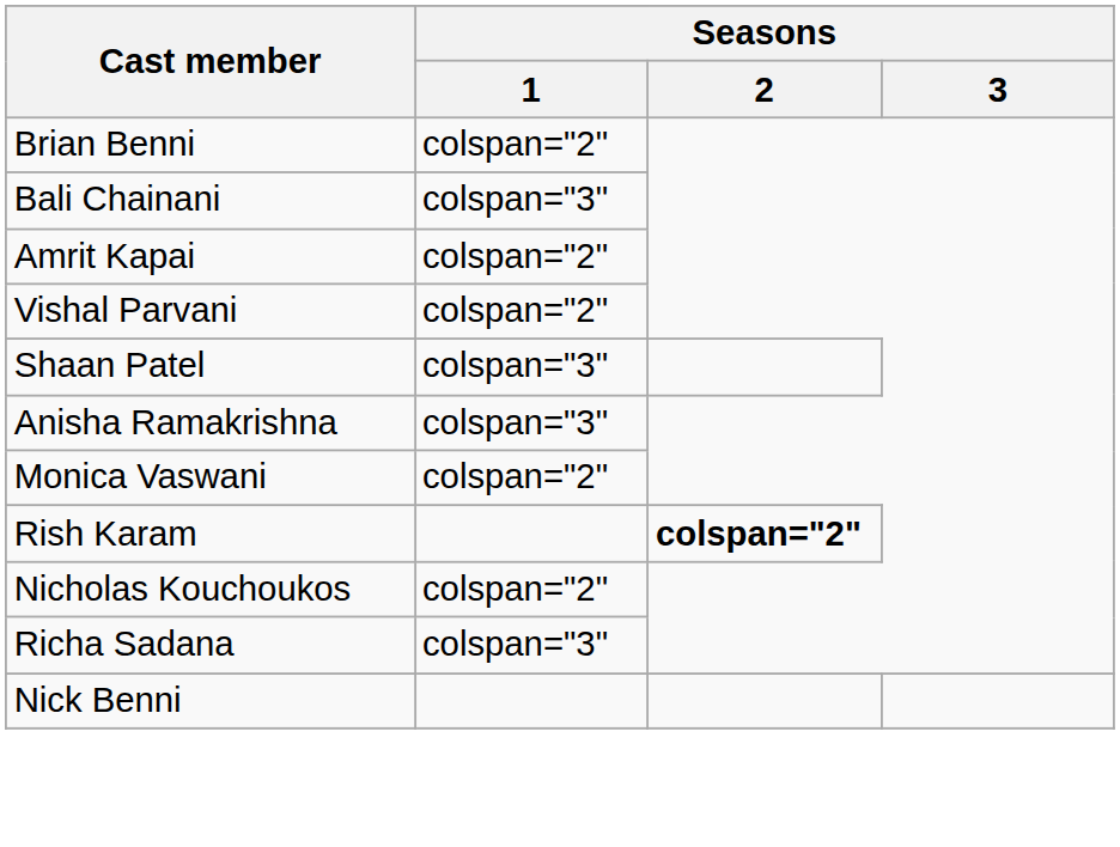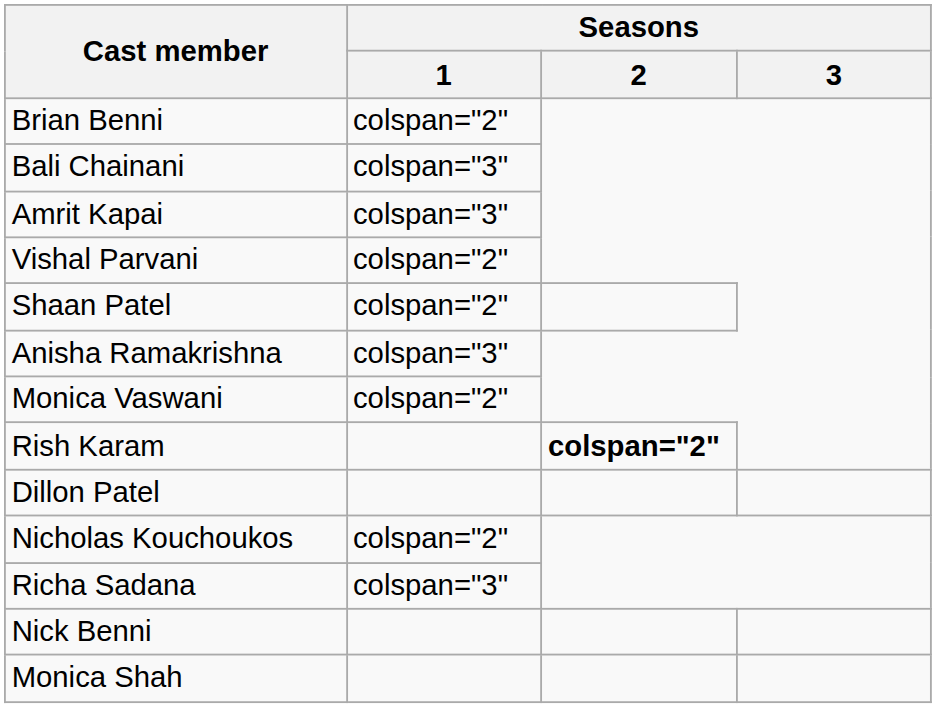Amrit Kapai | Seasons / 1: colspan="2" -> colspan="3"
Shaan Patel | Seasons / 1: colspan="3" -> colspan="2"
+ row: Dillon Patel
+ row: Monica Shah
